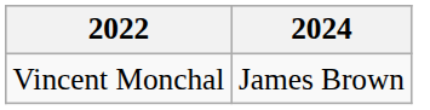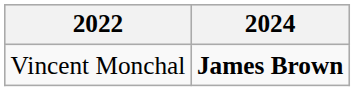Vincent Monchal | 2024: normal -> bold
